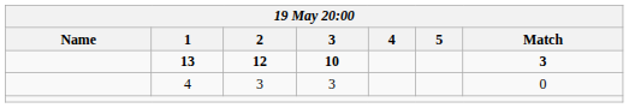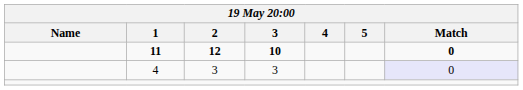row 3 | 1: 13 -> 11
row 3 | Match: 3 -> 0
row 4 | Match: no background -> lavender background
